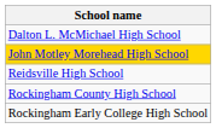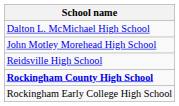row 3 | column 1: gold background -> no background
row 5 | column 1: normal -> bold
